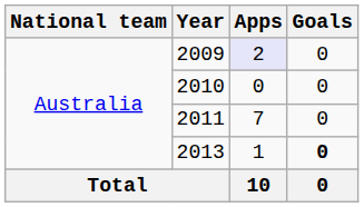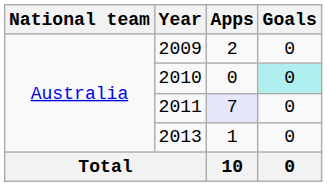2009 | Apps: lavender background -> no background
2010 | Goals: no background -> paleturquoise background
2011 | Apps: no background -> lavender background
2013 | Goals: bold -> normal
